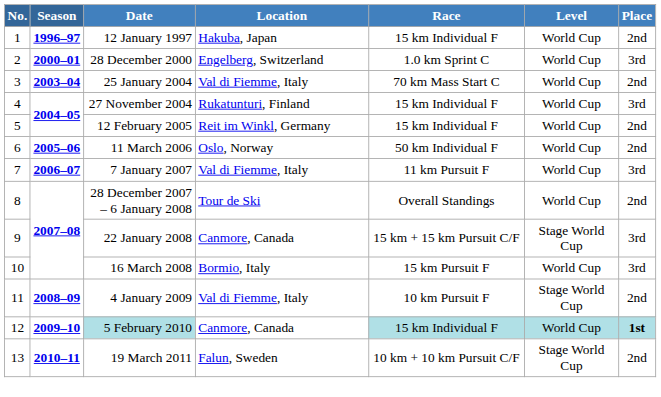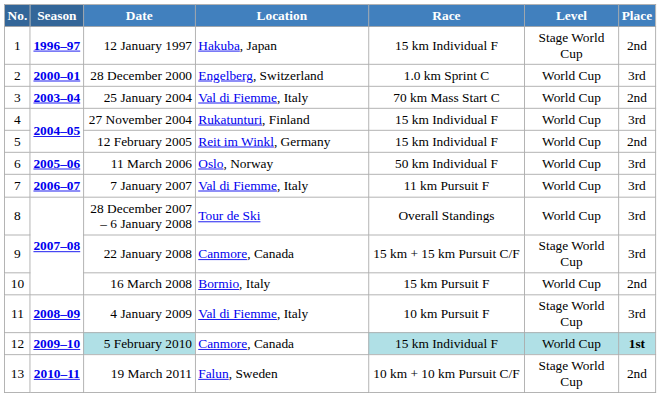12 January 1997 | Level: World Cup -> Stage World Cup
11 March 2006 | Place: 2nd -> 3rd
28 December 2007 – 6 January 2008 | Place: 2nd -> 3rd
16 March 2008 | Place: 3rd -> 2nd
4 January 2009 | Place: 2nd -> 3rd
